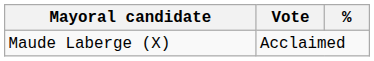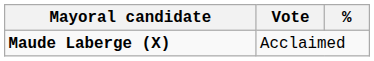Maude Laberge (X) | Mayoral candidate: normal -> bold
